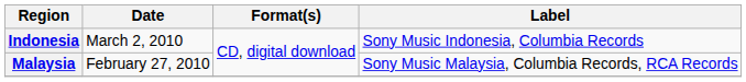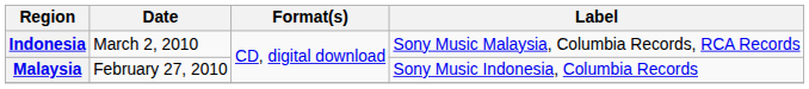Indonesia | Label: Sony Music Indonesia, Columbia Records -> Sony Music Malaysia, Columbia Records, RCA Records
Malaysia | Label: Sony Music Malaysia, Columbia Records, RCA Records -> Sony Music Indonesia, Columbia Records
